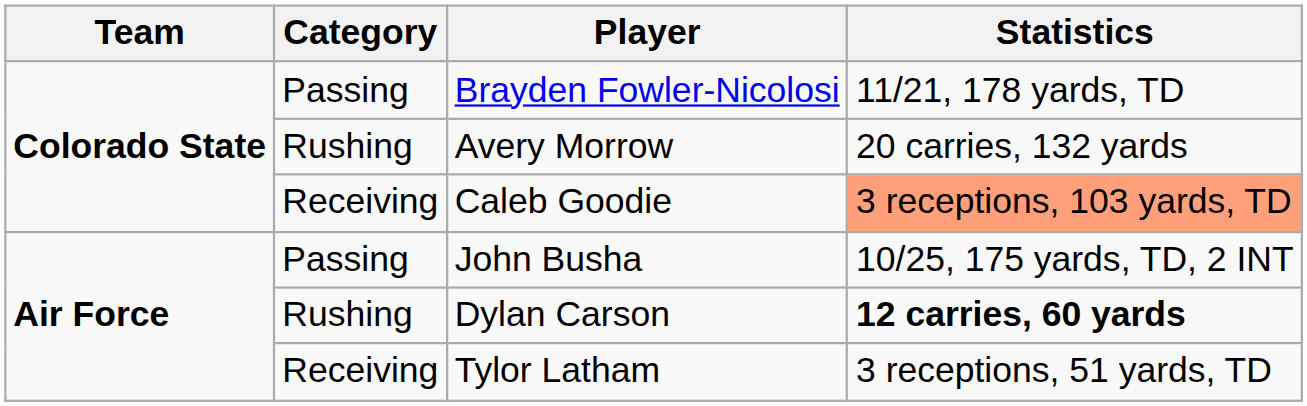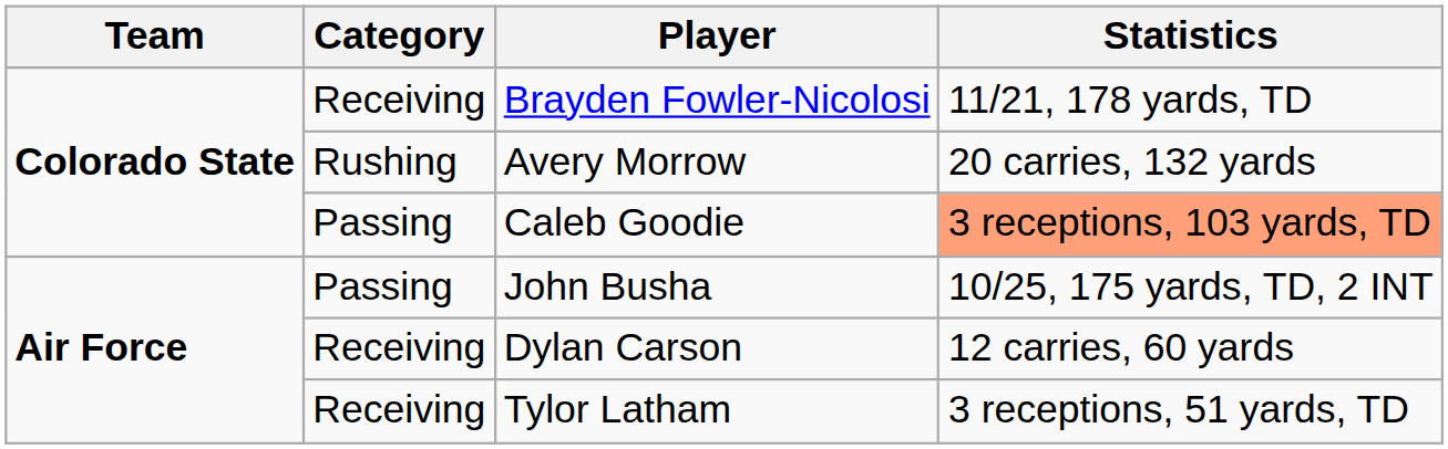Brayden Fowler-Nicolosi | Category: Passing -> Receiving
Caleb Goodie | Category: Receiving -> Passing
Dylan Carson | Category: Rushing -> Receiving
Dylan Carson | Statistics: bold -> normal
